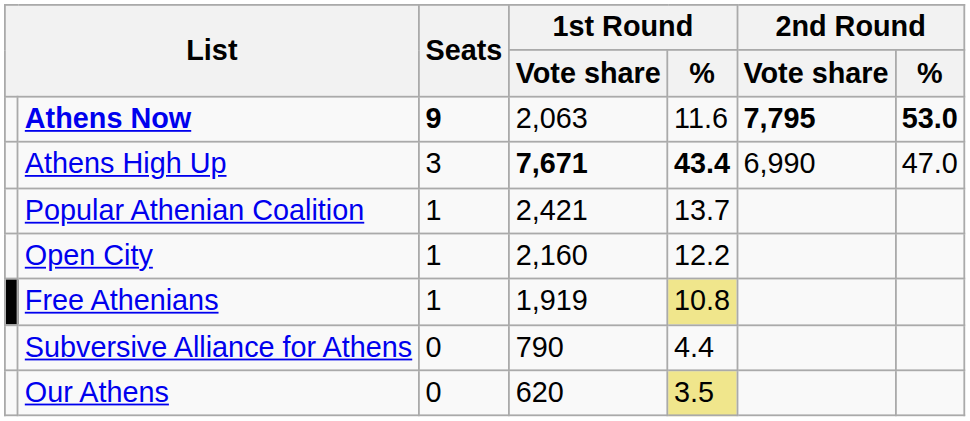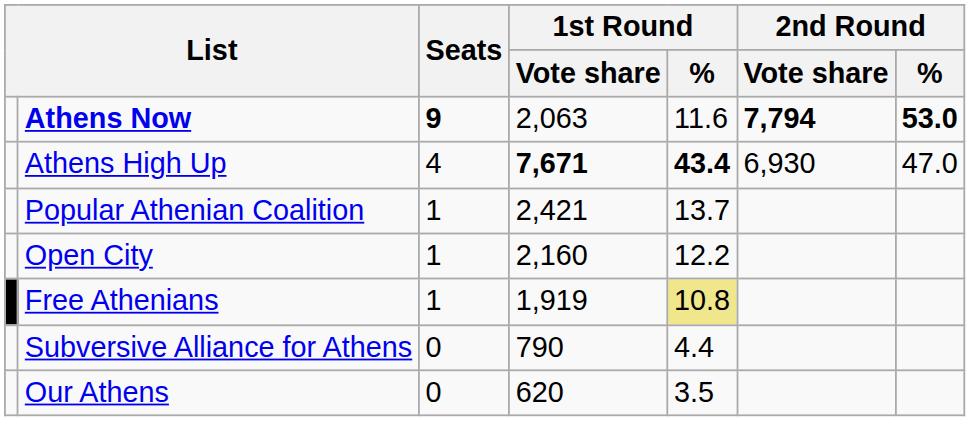Athens Now | 2nd Round / Vote share: 7,795 -> 7,794
Athens High Up | Seats: 3 -> 4
Athens High Up | 2nd Round / Vote share: 6,990 -> 6,930
Our Athens | 1st Round / %: khaki background -> no background
